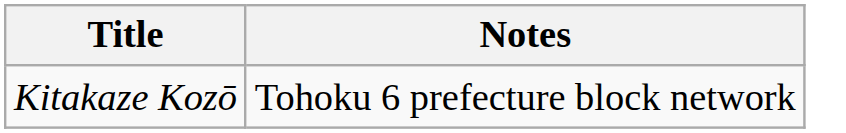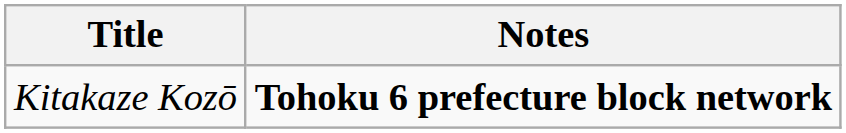Kitakaze Kozō | Notes: normal -> bold
